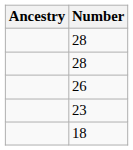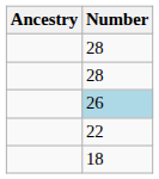row 4 | Number: no background -> lightblue background
row 5 | Number: 23 -> 22
